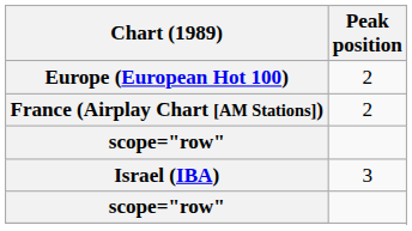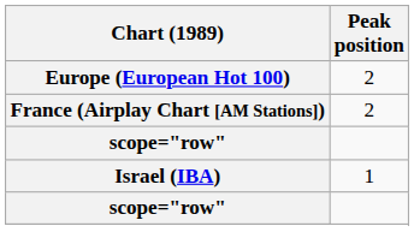Israel (IBA) | Peak position: 3 -> 1
